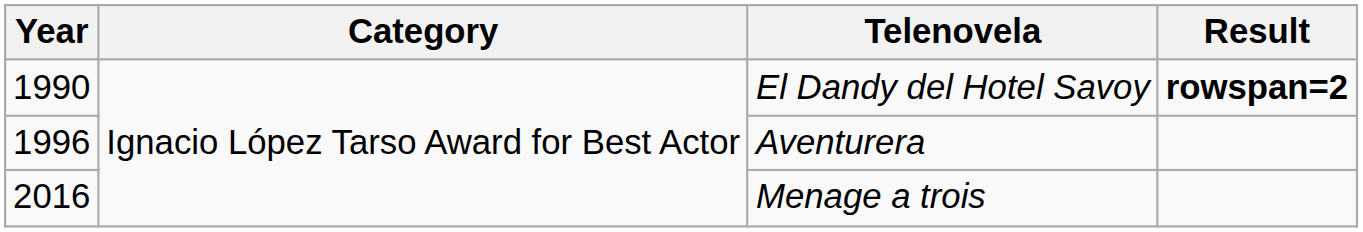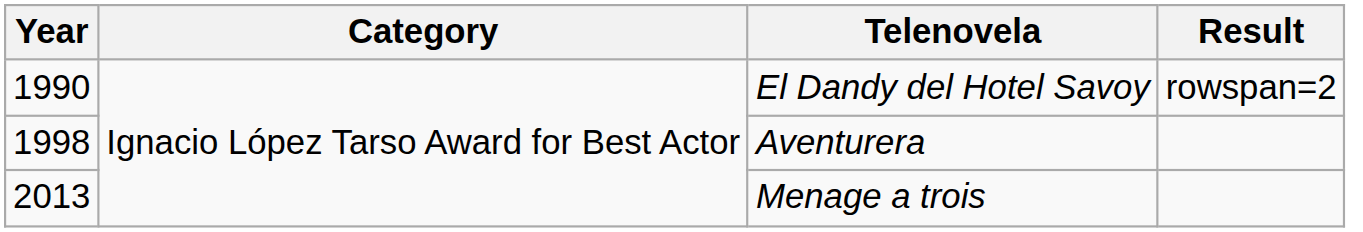El Dandy del Hotel Savoy | Result: bold -> normal
Aventurera | Year: 1996 -> 1998
Menage a trois | Year: 2016 -> 2013
